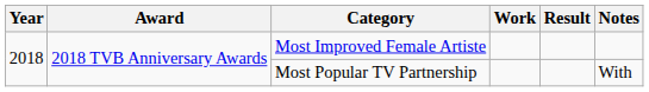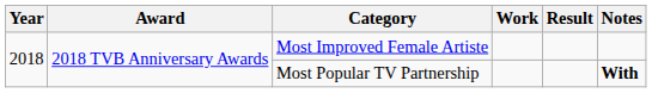Most Popular TV Partnership | Notes: normal -> bold
